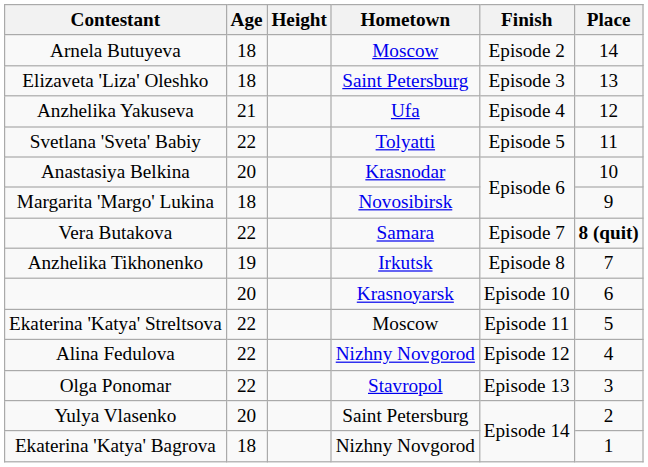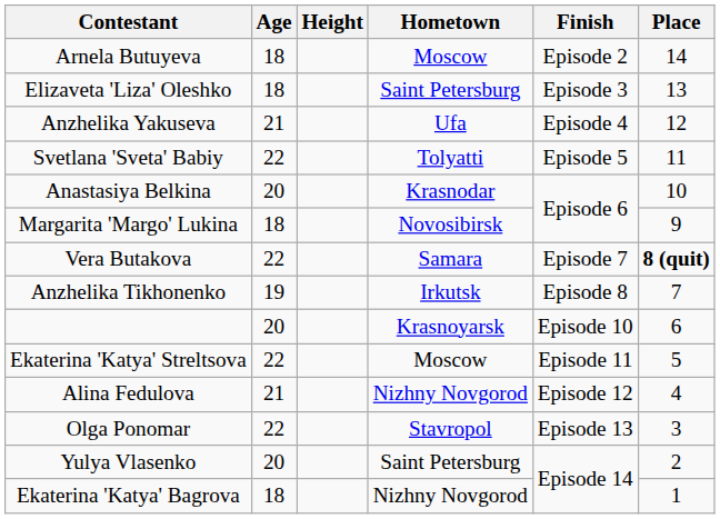Alina Fedulova | Age: 22 -> 21
